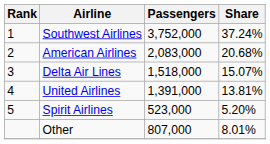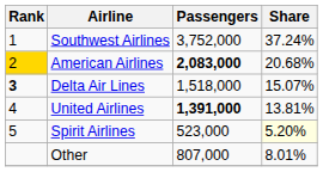American Airlines | Rank: no background -> gold background
American Airlines | Passengers: normal -> bold
Delta Air Lines | Rank: normal -> bold
United Airlines | Passengers: normal -> bold
Spirit Airlines | Share: no background -> lightyellow background
